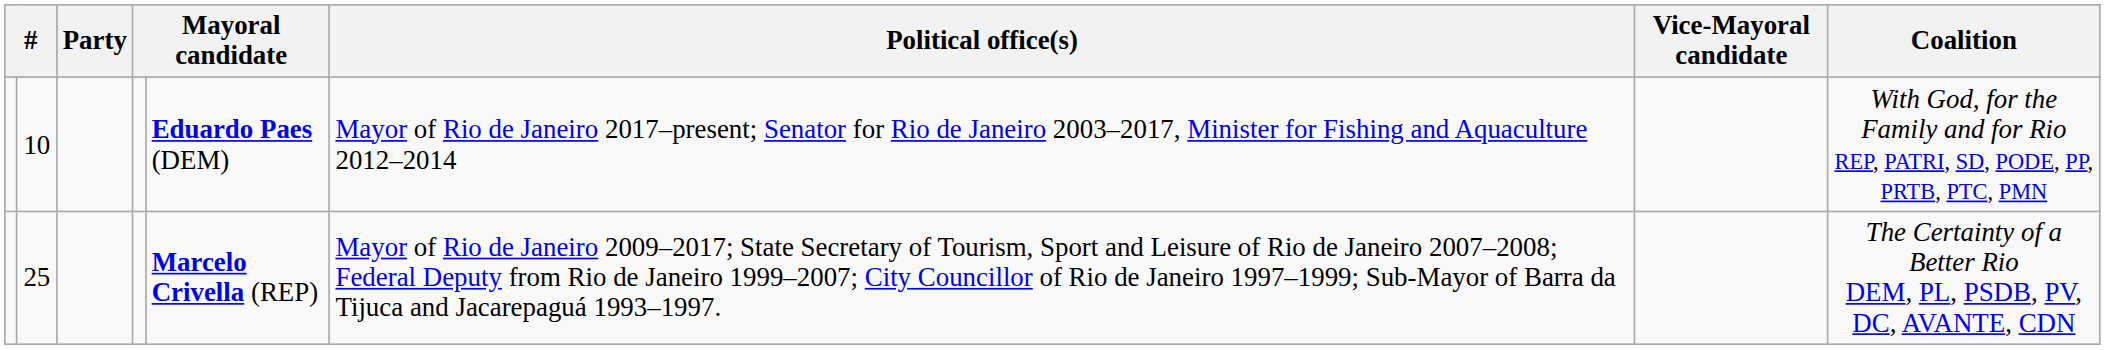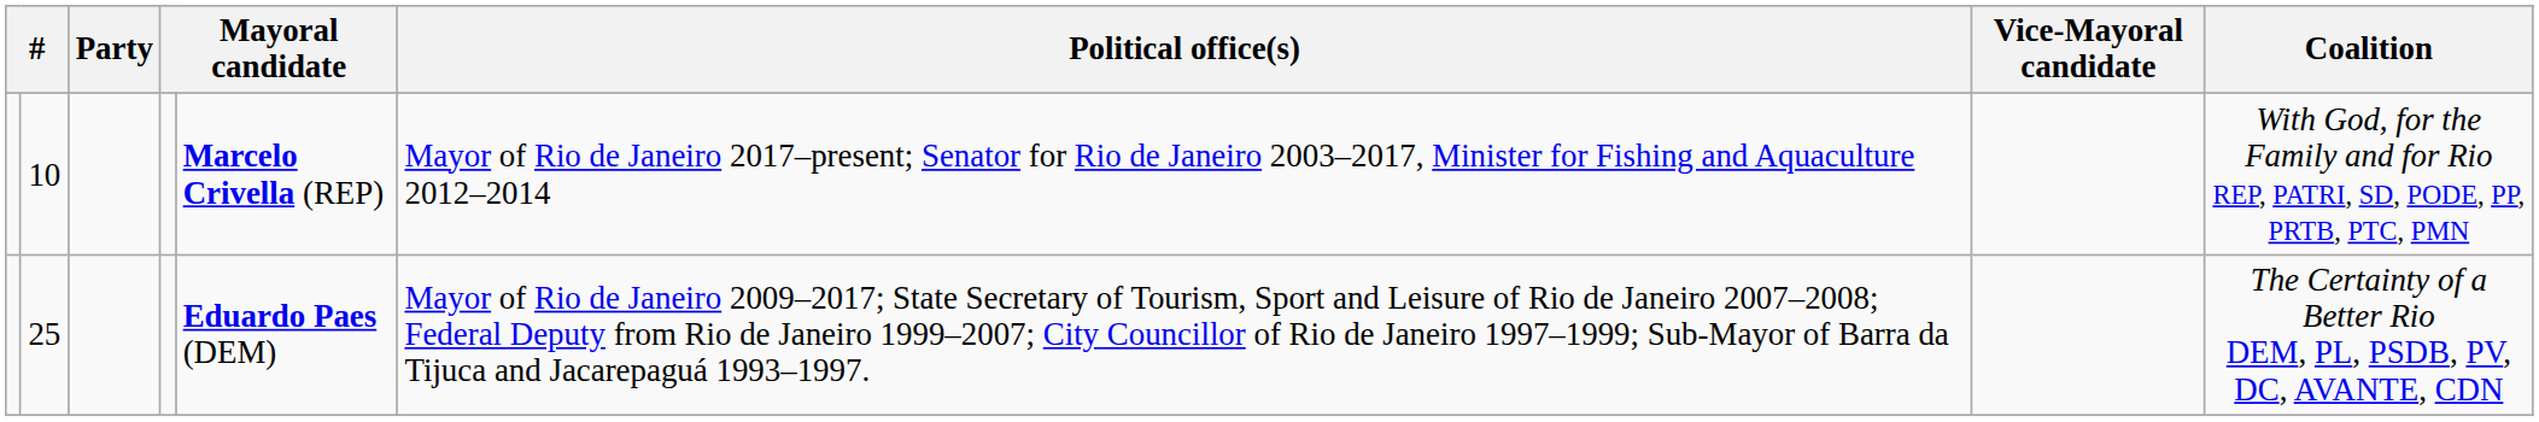10 | column 5: Eduardo Paes (DEM) -> Marcelo Crivella (REP)
25 | column 5: Marcelo Crivella (REP) -> Eduardo Paes (DEM)
